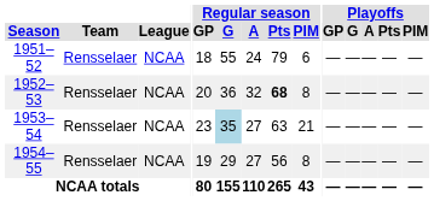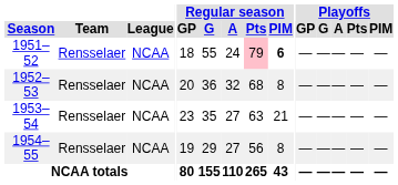1951–52 | Regular season / Pts: no background -> pink background
1951–52 | Regular season / PIM: normal -> bold
1952–53 | Regular season / Pts: bold -> normal
1953–54 | Regular season / G: lightblue background -> no background
